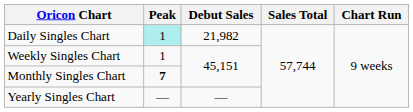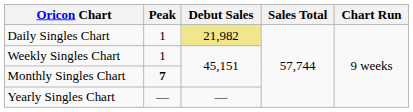Daily Singles Chart | Peak: paleturquoise background -> no background
Daily Singles Chart | Debut Sales: no background -> khaki background
